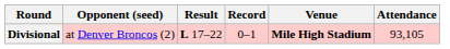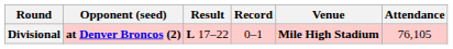Divisional | Opponent (seed): normal -> bold
Divisional | Attendance: 93,105 -> 76,105
